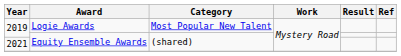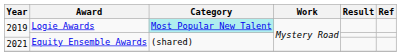2019 / Logie Awards | Category: no background -> paleturquoise background
